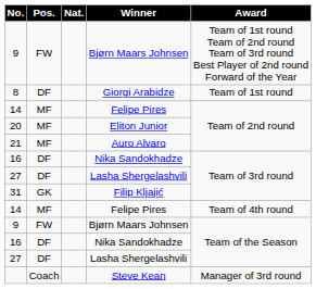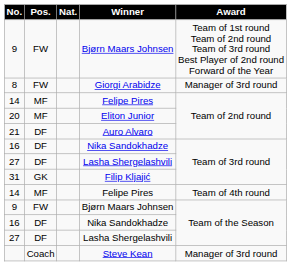8 | Pos.: DF -> FW
8 | Award: Team of 1st round -> Manager of 3rd round
21 | Pos.: MF -> DF
